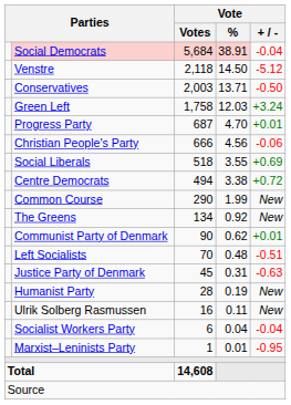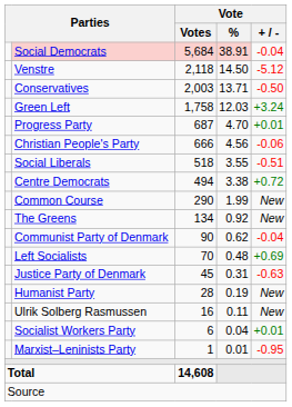Social Liberals | Vote / + / -: +0.69 -> -0.51
Communist Party of Denmark | Vote / + / -: +0.01 -> -0.04
Left Socialists | Vote / + / -: -0.51 -> +0.69
Socialist Workers Party | Vote / + / -: -0.04 -> +0.01
